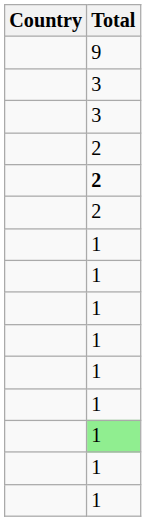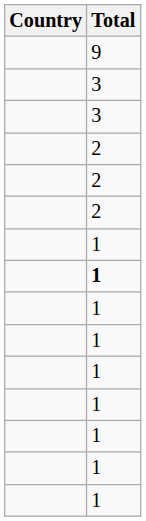row 6 | Total: bold -> normal
row 9 | Total: normal -> bold
row 14 | Total: lightgreen background -> no background
